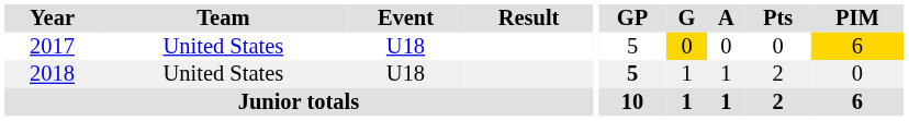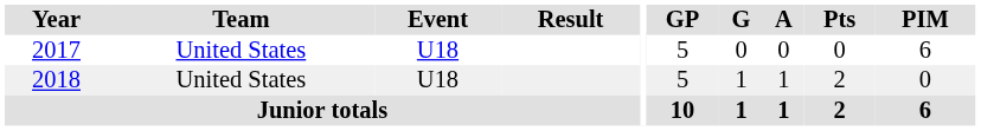2017 | G: gold background -> no background
2017 | PIM: gold background -> no background
2018 | GP: bold -> normal
